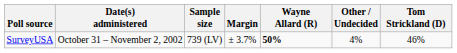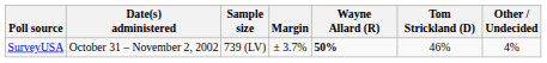columns swapped: Tom Strickland (D) <-> Other / Undecided
